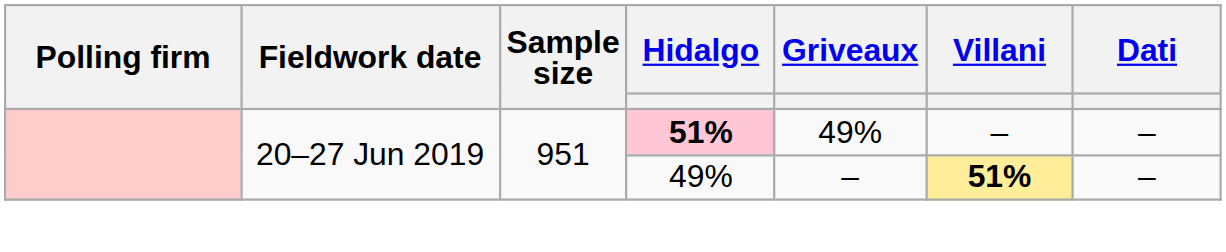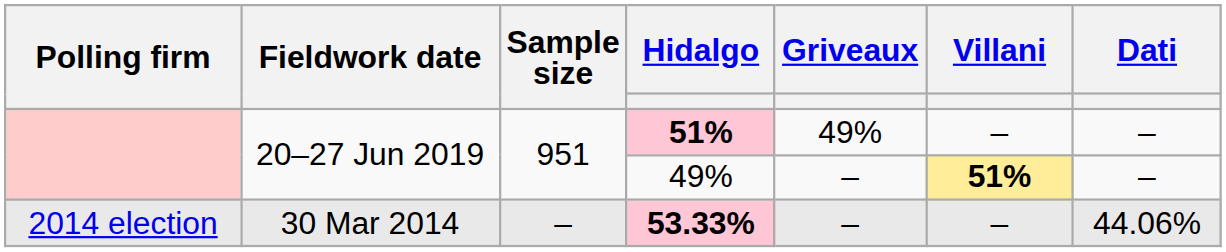+ row: 2014 election | 30 Mar 2014 | – | 53.33% | – | – | 44.06%
